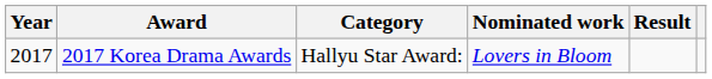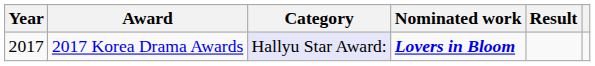2017 Korea Drama Awards | Category: no background -> lavender background
2017 Korea Drama Awards | Nominated work: normal -> bold
